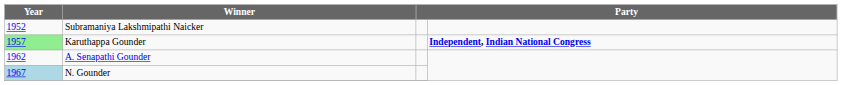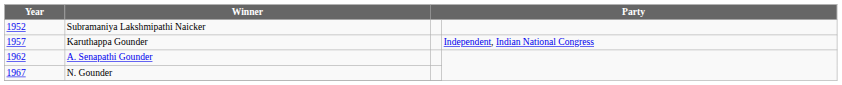Karuthappa Gounder | Year: lightgreen background -> no background
Karuthappa Gounder | column 4: bold -> normal
N. Gounder | Year: lightblue background -> no background
